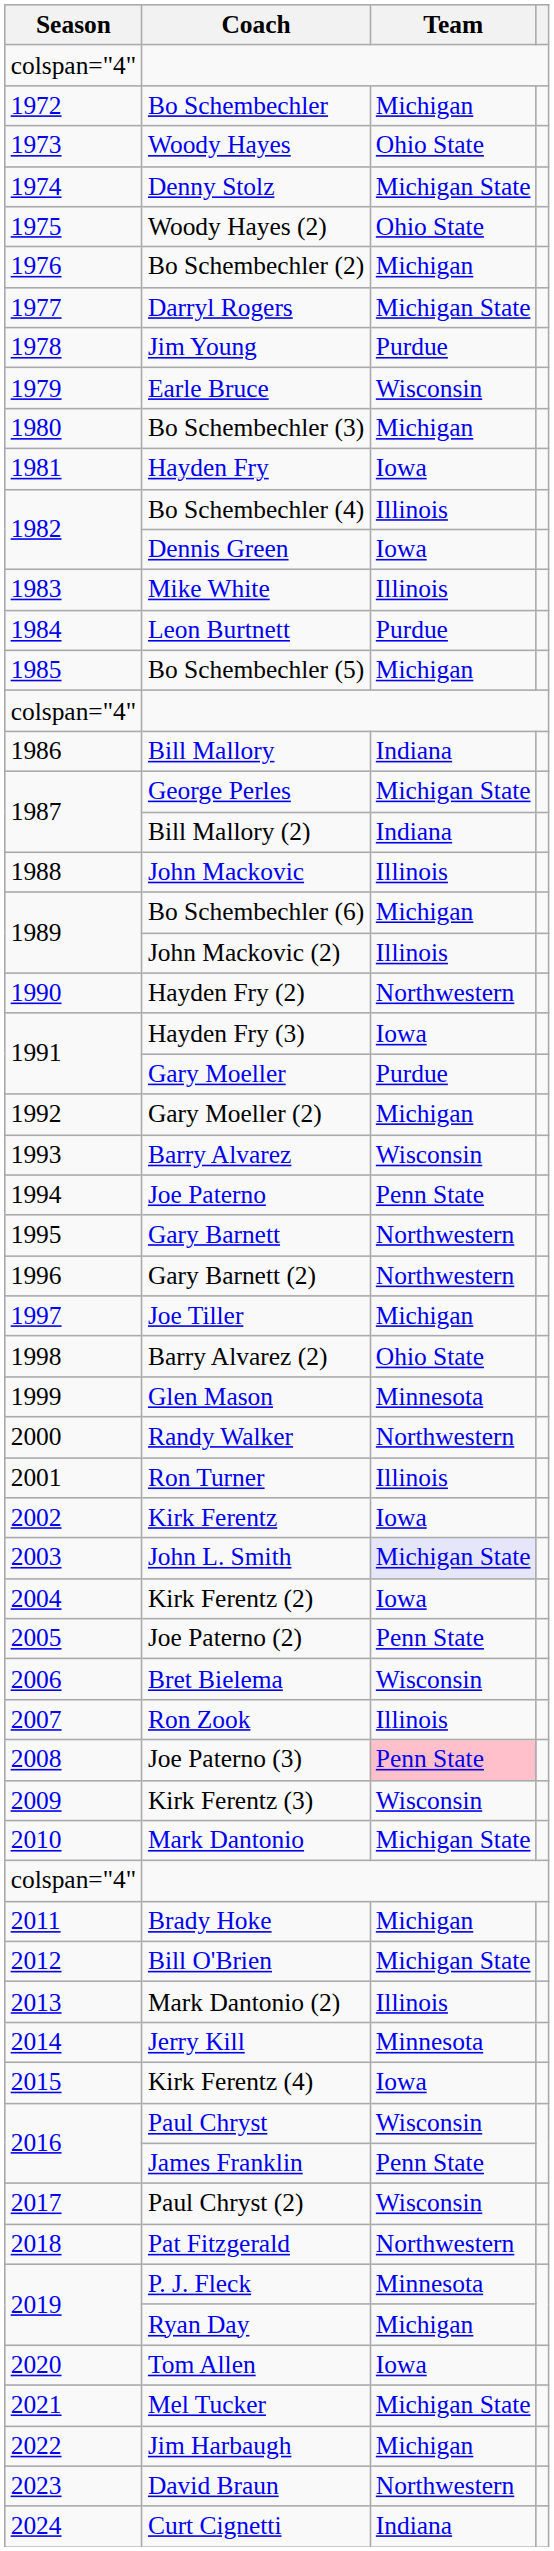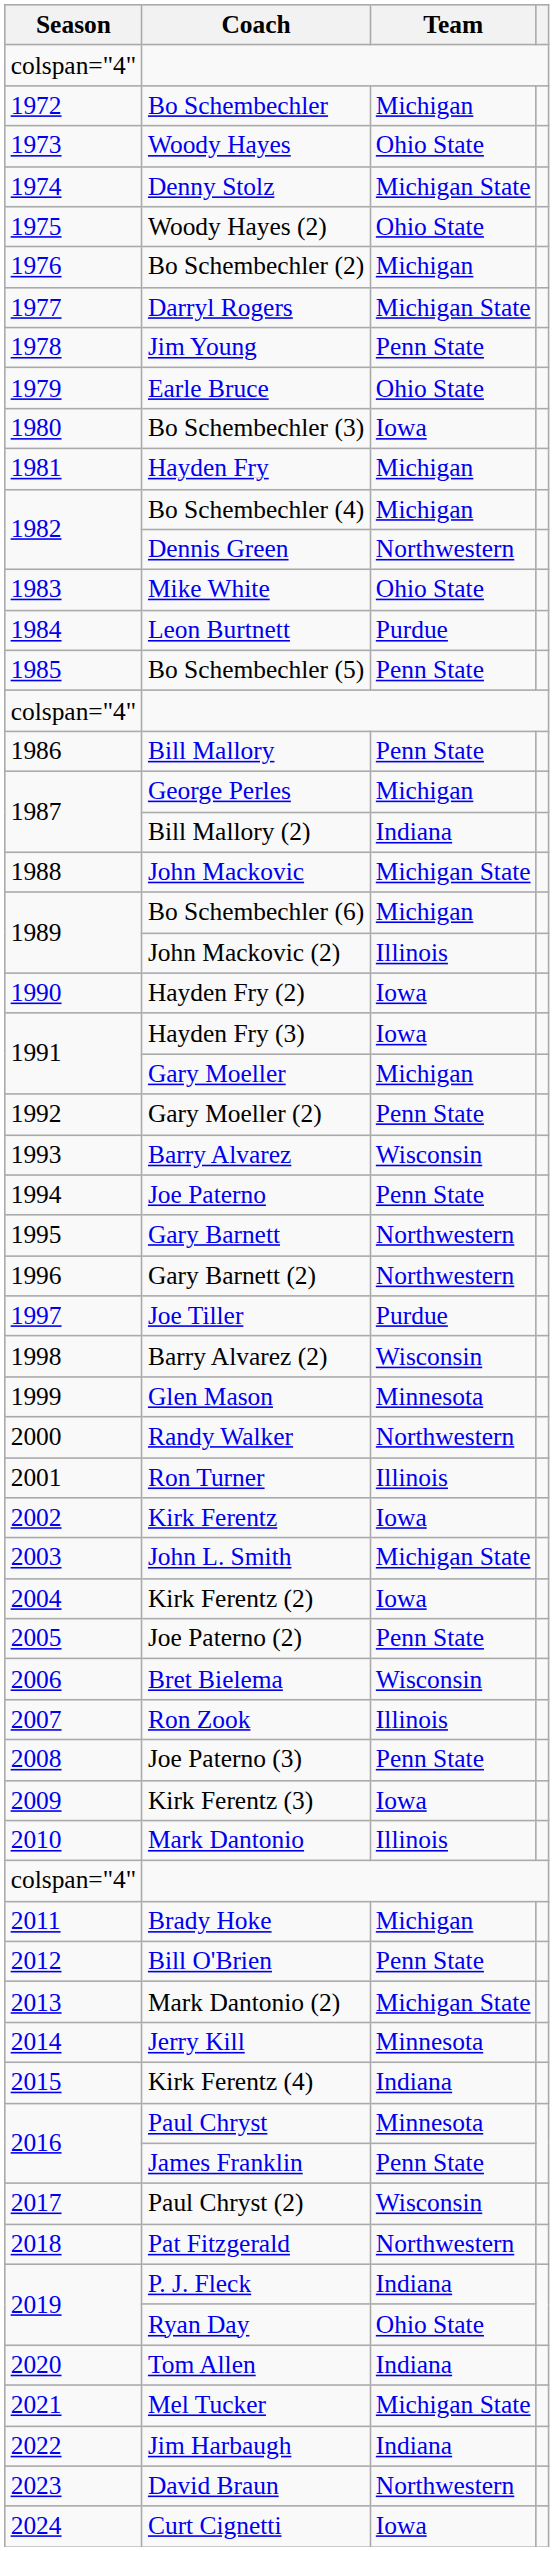Jim Young | Team: Purdue -> Penn State
Earle Bruce | Team: Wisconsin -> Ohio State
Bo Schembechler (3) | Team: Michigan -> Iowa
Hayden Fry | Team: Iowa -> Michigan
Bo Schembechler (4) | Team: Illinois -> Michigan
Dennis Green | Team: Iowa -> Northwestern
Mike White | Team: Illinois -> Ohio State
Bo Schembechler (5) | Team: Michigan -> Penn State
Bill Mallory | Team: Indiana -> Penn State
George Perles | Team: Michigan State -> Michigan
John Mackovic | Team: Illinois -> Michigan State
Hayden Fry (2) | Team: Northwestern -> Iowa
Gary Moeller | Team: Purdue -> Michigan
Gary Moeller (2) | Team: Michigan -> Penn State
Joe Tiller | Team: Michigan -> Purdue
Barry Alvarez (2) | Team: Ohio State -> Wisconsin
John L. Smith | Team: lavender background -> no background
Joe Paterno (3) | Team: pink background -> no background
Kirk Ferentz (3) | Team: Wisconsin -> Iowa
Mark Dantonio | Team: Michigan State -> Illinois
Bill O'Brien | Team: Michigan State -> Penn State
Mark Dantonio (2) | Team: Illinois -> Michigan State
Kirk Ferentz (4) | Team: Iowa -> Indiana
Paul Chryst | Team: Wisconsin -> Minnesota
P. J. Fleck | Team: Minnesota -> Indiana
Ryan Day | Team: Michigan -> Ohio State
Tom Allen | Team: Iowa -> Indiana
Jim Harbaugh | Team: Michigan -> Indiana
Curt Cignetti | Team: Indiana -> Iowa
